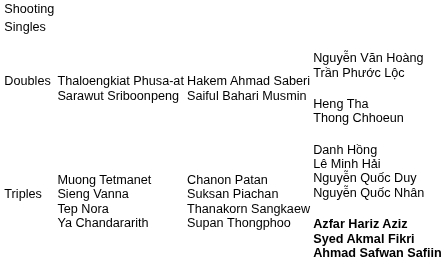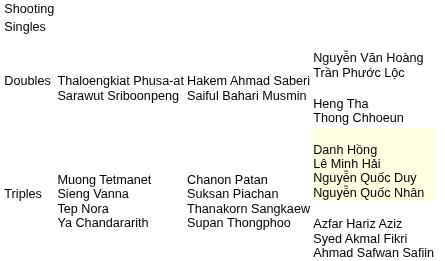Danh Hồng Lê Minh Hải Nguyễn Quốc Duy Nguyễn Quốc Nhân | column 4: no background -> lightyellow background
Azfar Hariz Aziz Syed Akmal Fikri Ahmad Safwan Safiin | column 4: bold -> normal
